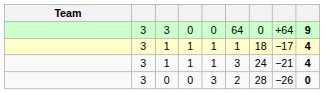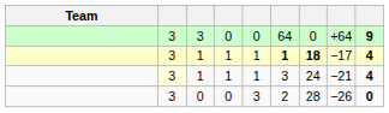row 3 | column 6: normal -> bold
row 3 | column 7: normal -> bold
row 4 | column 2: no background -> lightyellow background
